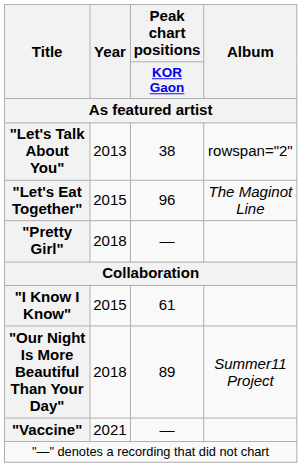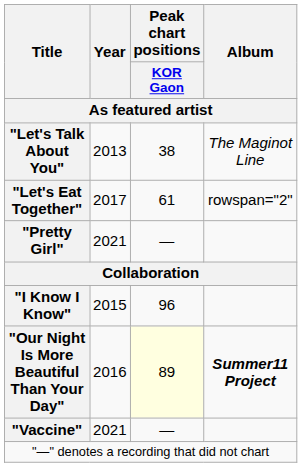"Let's Talk About You" | Album / As featured artist: rowspan="2" -> The Maginot Line
"Let's Eat Together" | Year / As featured artist: 2015 -> 2017
"Let's Eat Together" | Peak chart positions / KOR Gaon / As featured artist: 96 -> 61
"Let's Eat Together" | Album / As featured artist: The Maginot Line -> rowspan="2"
"Pretty Girl" | Year / As featured artist: 2018 -> 2021
"I Know I Know" | Peak chart positions / KOR Gaon / As featured artist: 61 -> 96
"Our Night Is More Beautiful Than Your Day" | Year / As featured artist: 2018 -> 2016
"Our Night Is More Beautiful Than Your Day" | Peak chart positions / KOR Gaon / As featured artist: no background -> lightyellow background
"Our Night Is More Beautiful Than Your Day" | Album / As featured artist: normal -> bold
